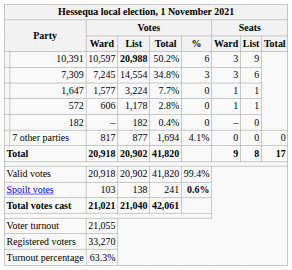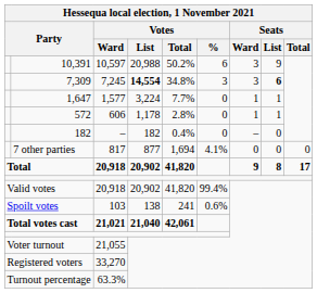10,391 | Votes / List: bold -> normal
7,309 | Votes / List: normal -> bold
7,309 | Seats / List: normal -> bold
Spoilt votes | Votes / %: bold -> normal
